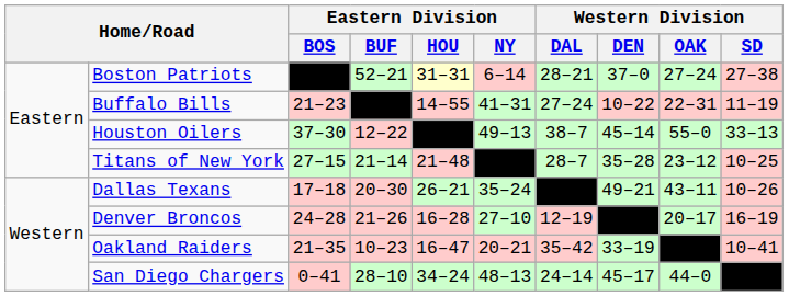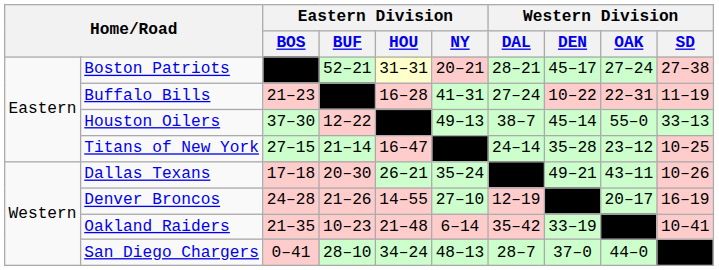Boston Patriots | Eastern Division / NY: 6–14 -> 20–21
Boston Patriots | Western Division / DEN: 37–0 -> 45–17
Buffalo Bills | Eastern Division / HOU: 14–55 -> 16–28
Titans of New York | Eastern Division / HOU: 21–48 -> 16–47
Titans of New York | Western Division / DAL: 28–7 -> 24–14
Denver Broncos | Eastern Division / HOU: 16–28 -> 14–55
Oakland Raiders | Eastern Division / HOU: 16–47 -> 21–48
Oakland Raiders | Eastern Division / NY: 20–21 -> 6–14
San Diego Chargers | Western Division / DAL: 24–14 -> 28–7
San Diego Chargers | Western Division / DEN: 45–17 -> 37–0
